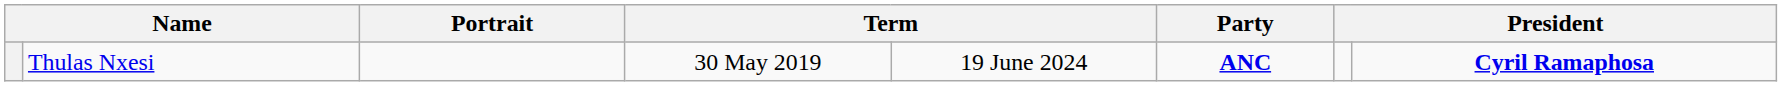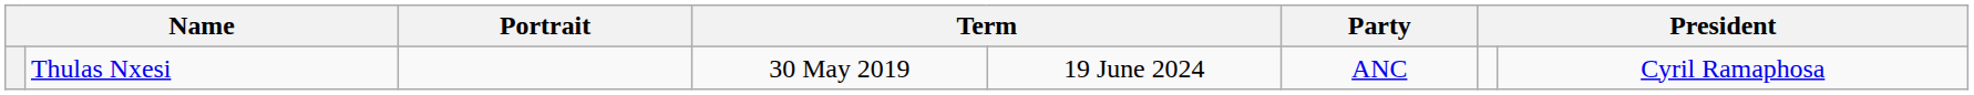Thulas Nxesi | Party: bold -> normal
Thulas Nxesi | column 8: bold -> normal
